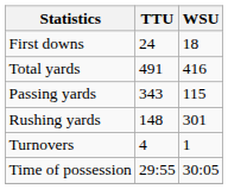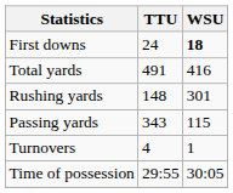First downs | WSU: normal -> bold
rows swapped: Rushing yards <-> Passing yards
